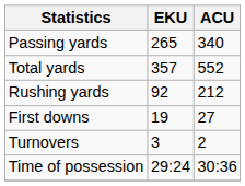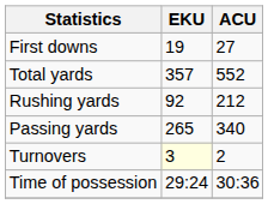rows swapped: First downs <-> Passing yards
Turnovers | EKU: no background -> lightyellow background
